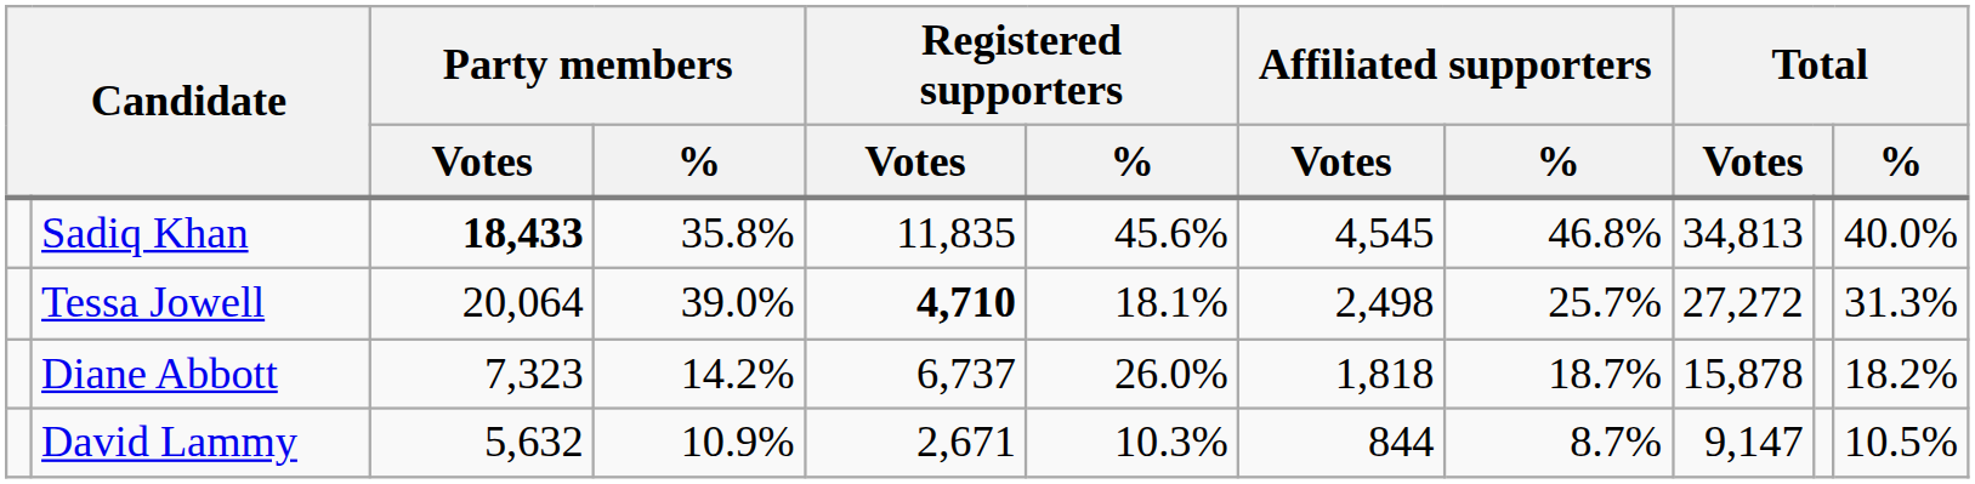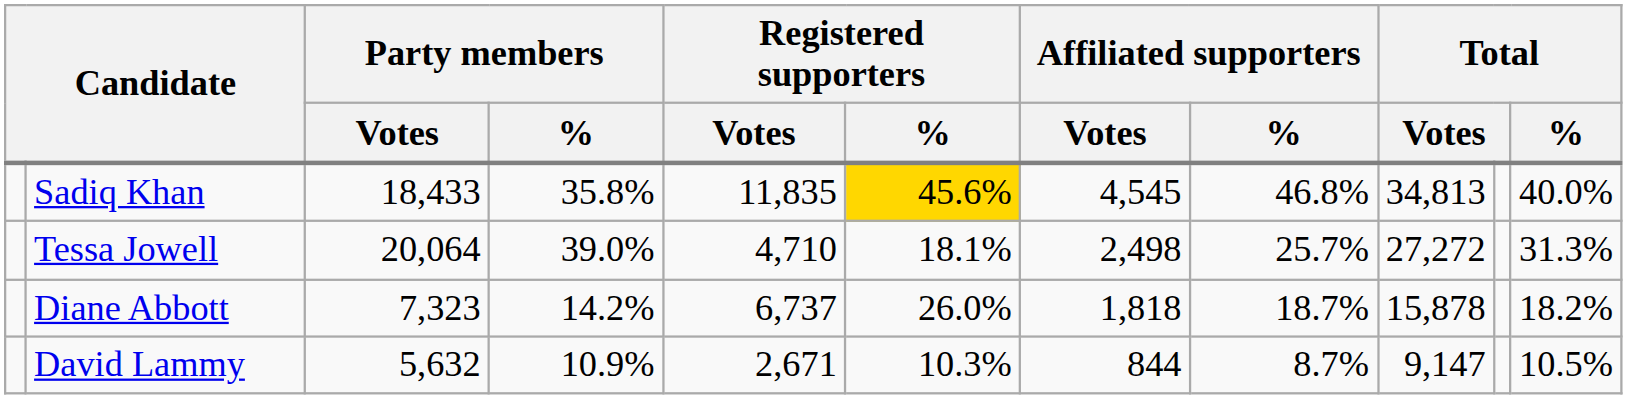Sadiq Khan | Party members / Votes: bold -> normal
Sadiq Khan | Registered supporters / %: no background -> gold background
Tessa Jowell | Registered supporters / Votes: bold -> normal
